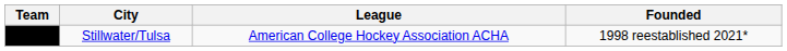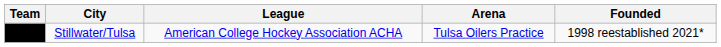+ column: Arena | Tulsa Oilers Practice
